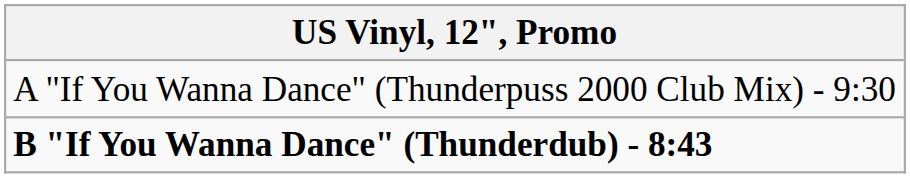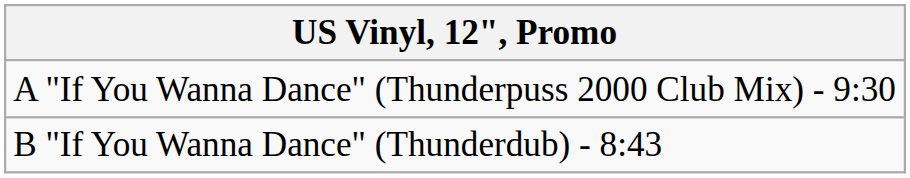row 3 | column 1: bold -> normal
